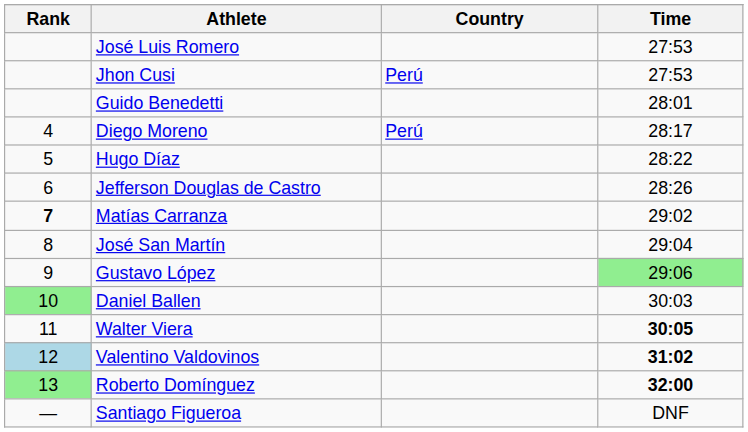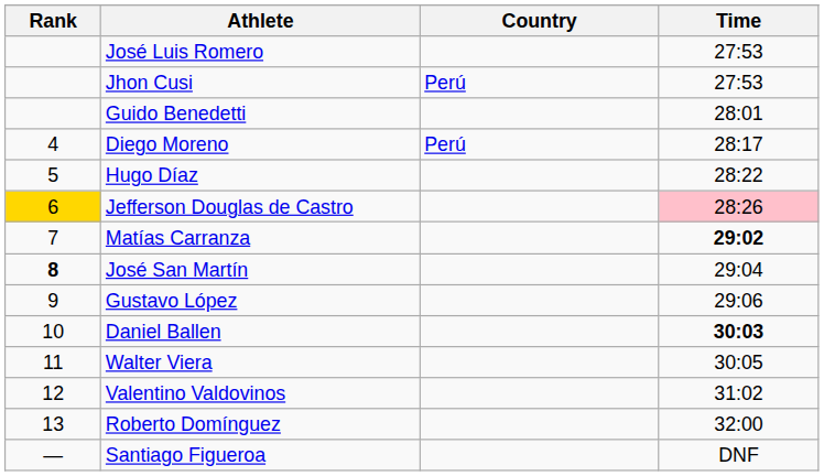Jefferson Douglas de Castro | Rank: no background -> gold background
Jefferson Douglas de Castro | Time: no background -> pink background
Matías Carranza | Rank: bold -> normal
Matías Carranza | Time: normal -> bold
José San Martín | Rank: normal -> bold
Gustavo López | Time: lightgreen background -> no background
Daniel Ballen | Rank: lightgreen background -> no background
Daniel Ballen | Time: normal -> bold
Walter Viera | Time: bold -> normal
Valentino Valdovinos | Rank: lightblue background -> no background
Valentino Valdovinos | Time: bold -> normal
Roberto Domínguez | Rank: lightgreen background -> no background
Roberto Domínguez | Time: bold -> normal
